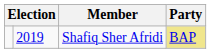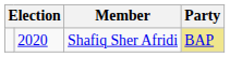Shafiq Sher Afridi | column 2: 2019 -> 2020
